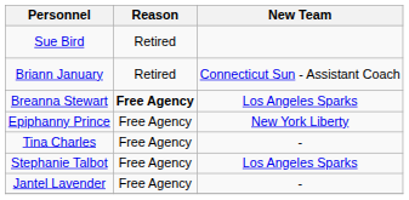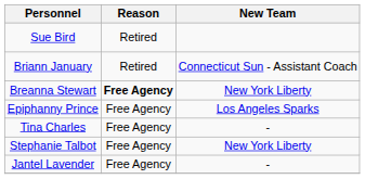Breanna Stewart | New Team: Los Angeles Sparks -> New York Liberty
Epiphanny Prince | New Team: New York Liberty -> Los Angeles Sparks
Stephanie Talbot | New Team: Los Angeles Sparks -> New York Liberty
